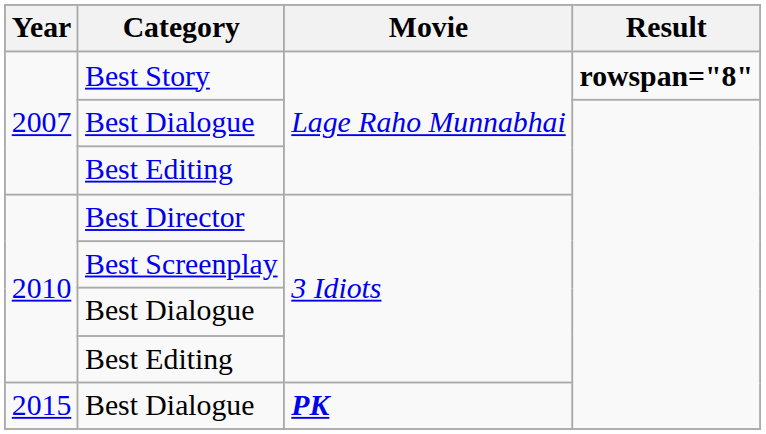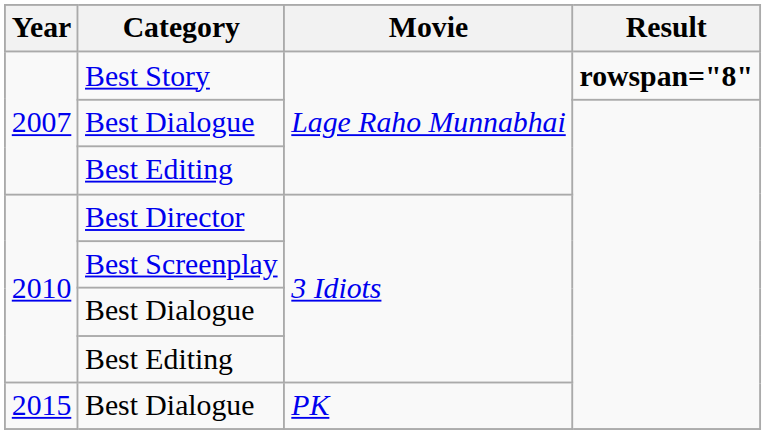2015 / Best Dialogue | Movie: bold -> normal
